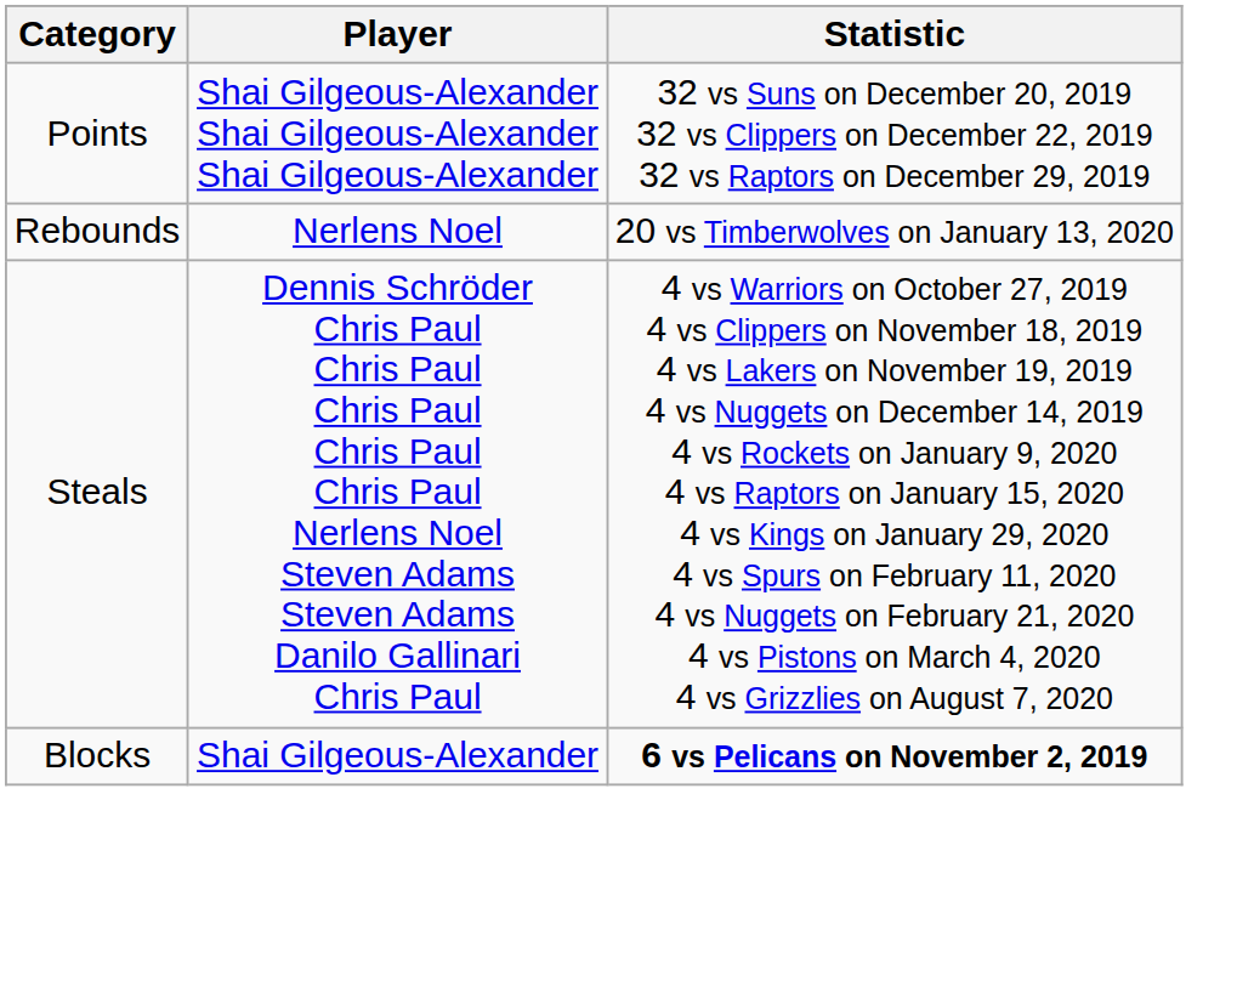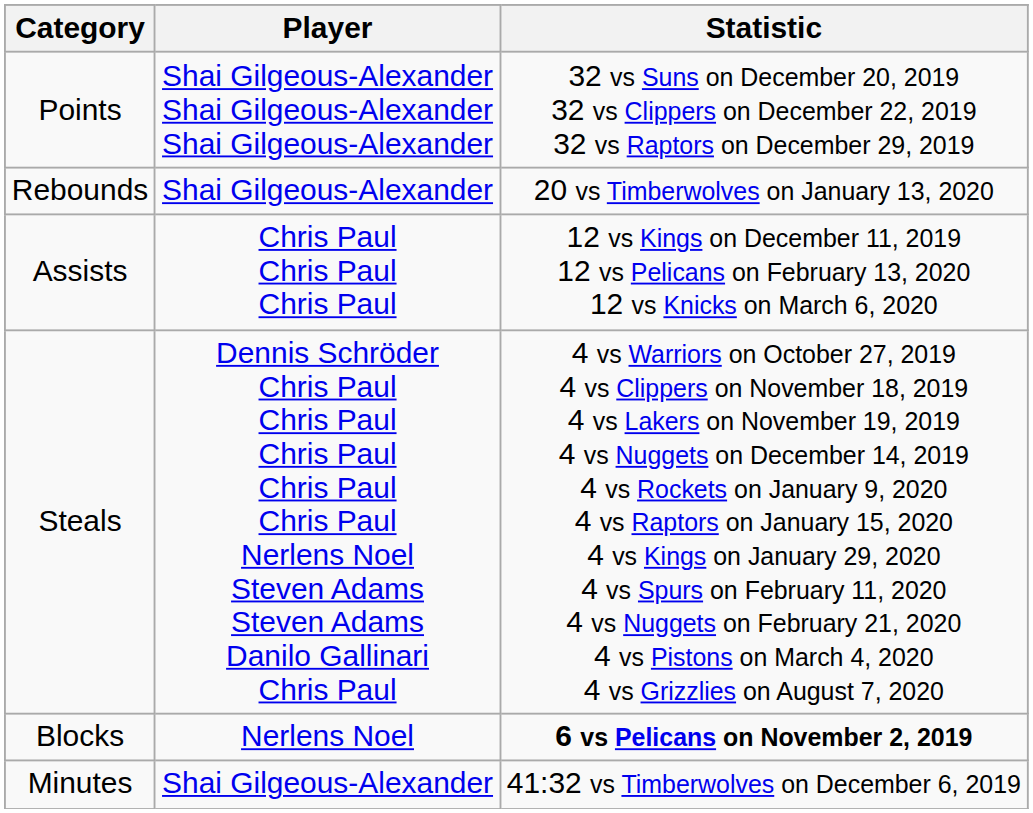Rebounds | Player: Nerlens Noel -> Shai Gilgeous-Alexander
+ row: Assists | Chris Paul Chris Paul Chris Paul | 12 vs Kings on December 11, 2019 12 vs Pelicans on February 13, 2020 12 vs Knicks on March 6, 2020
Blocks | Player: Shai Gilgeous-Alexander -> Nerlens Noel
+ row: Minutes | Shai Gilgeous-Alexander | 41:32 vs Timberwolves on December 6, 2019
